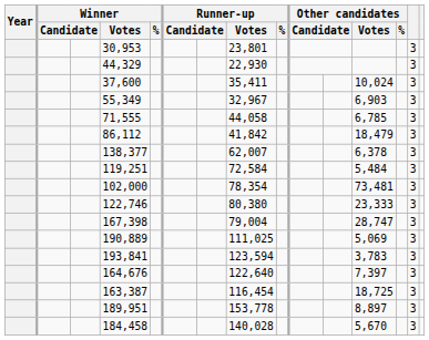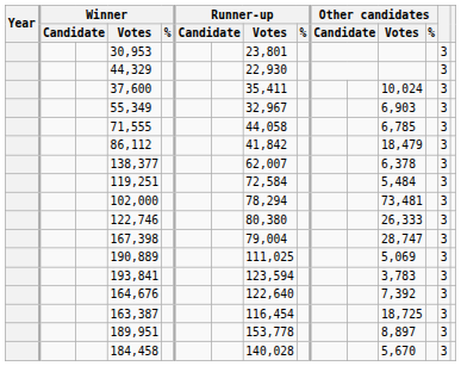102,000 | Runner-up / Votes: 78,354 -> 78,294
122,746 | Other candidates / Votes: 23,333 -> 26,333
164,676 | Other candidates / Votes: 7,397 -> 7,392
